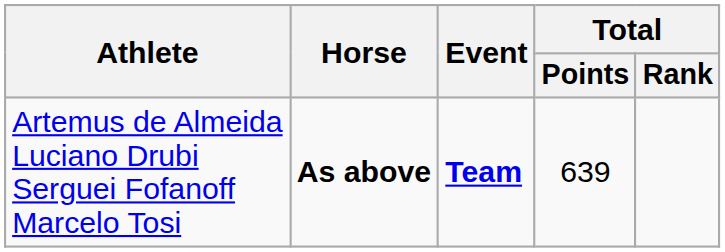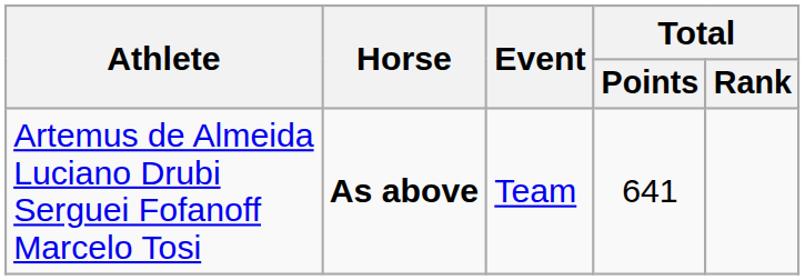row 3 | Event: bold -> normal
row 3 | Total / Points: 639 -> 641
